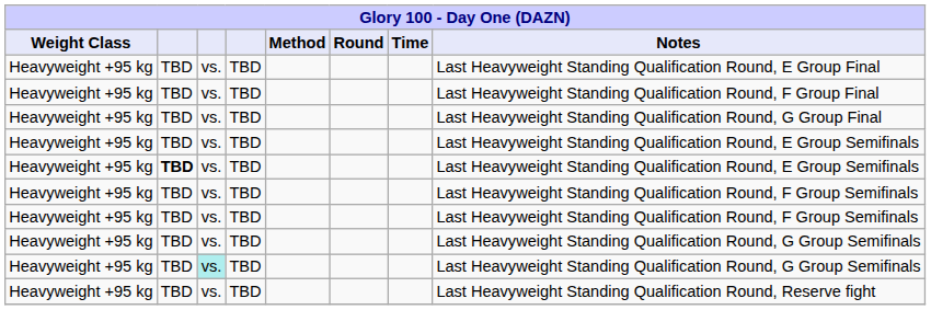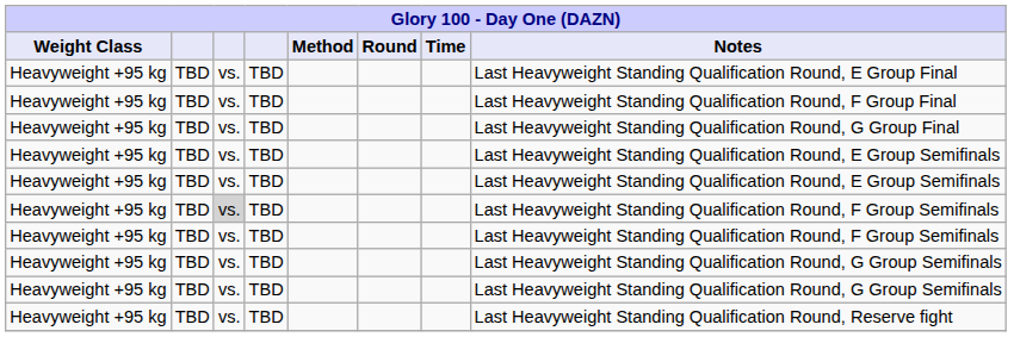row 7 | column 2: bold -> normal
row 8 | column 3: no background -> lightgrey background
row 11 | column 3: paleturquoise background -> no background
